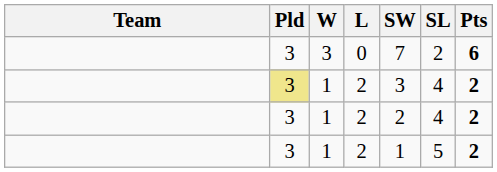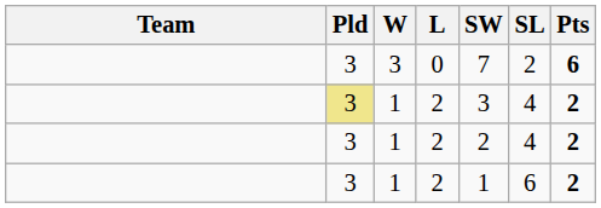row 5 | SL: 5 -> 6
